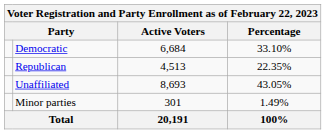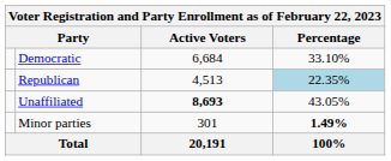Republican | Percentage: no background -> lightblue background
Unaffiliated | Active Voters: normal -> bold
Minor parties | Percentage: normal -> bold
